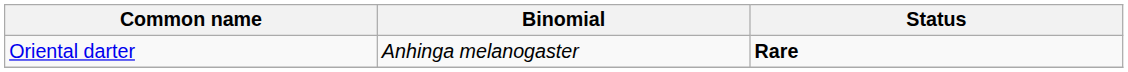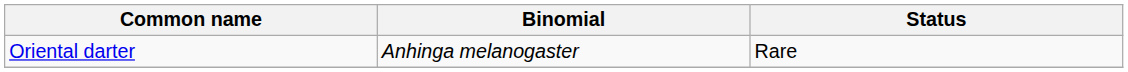Oriental darter | Status: bold -> normal
